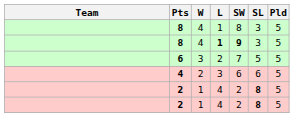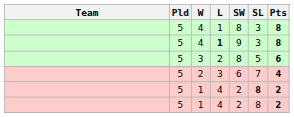columns swapped: Pld <-> Pts
row 3 | SW: bold -> normal
row 4 | SW: 7 -> 8
row 5 | SL: 6 -> 7
row 7 | SL: bold -> normal
